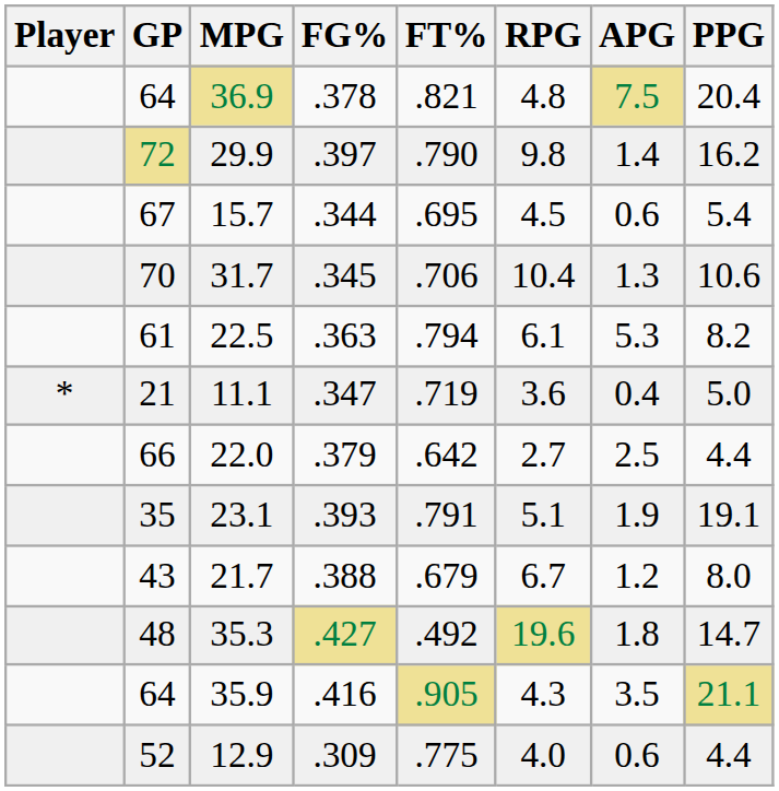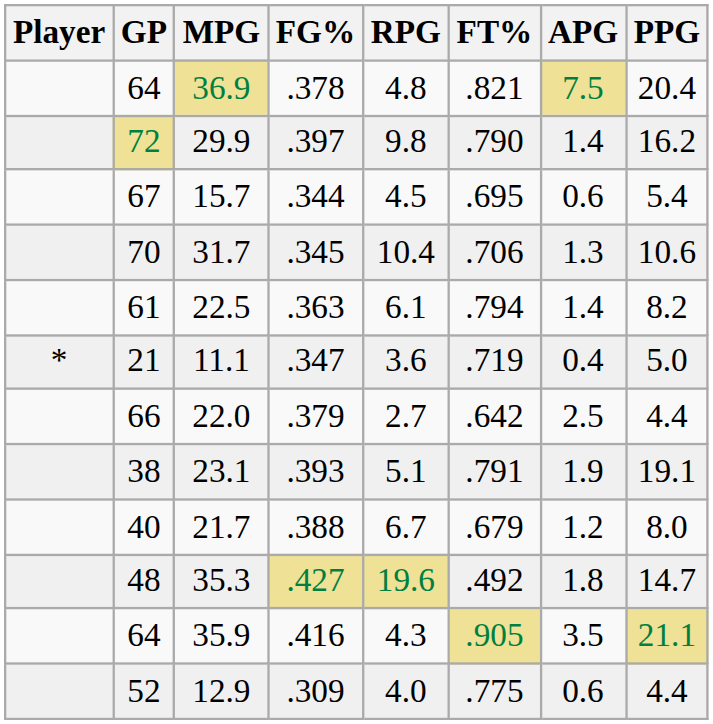columns swapped: FT% <-> RPG
22.5 | APG: 5.3 -> 1.4
23.1 | GP: 35 -> 38
21.7 | GP: 43 -> 40
